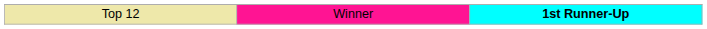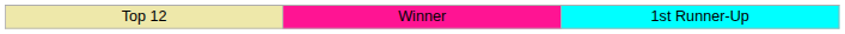Top 12 | column 3: bold -> normal
